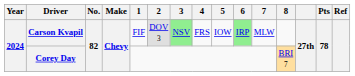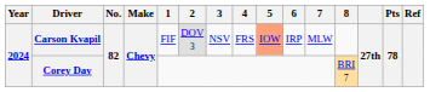Carson Kvapil | 3: lightgreen background -> no background
Carson Kvapil | 5: no background -> lightsalmon background
Carson Kvapil | 6: lightgreen background -> no background
